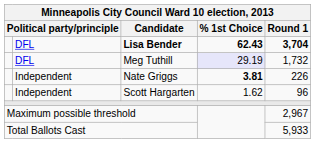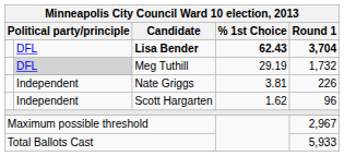Meg Tuthill | column 2: no background -> lightgrey background
Meg Tuthill | % 1st Choice: lavender background -> no background
Nate Griggs | % 1st Choice: bold -> normal
